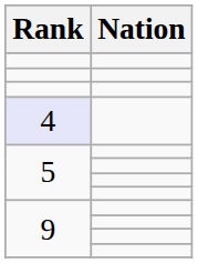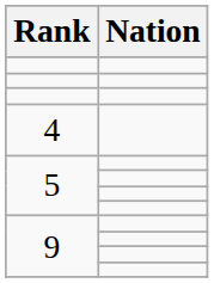row 5 | Rank: lavender background -> no background
